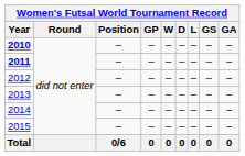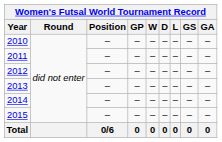2010 | Year: bold -> normal
2011 | Year: bold -> normal
